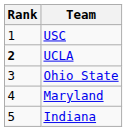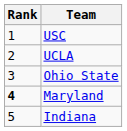UCLA | Rank: bold -> normal
Maryland | Rank: normal -> bold
